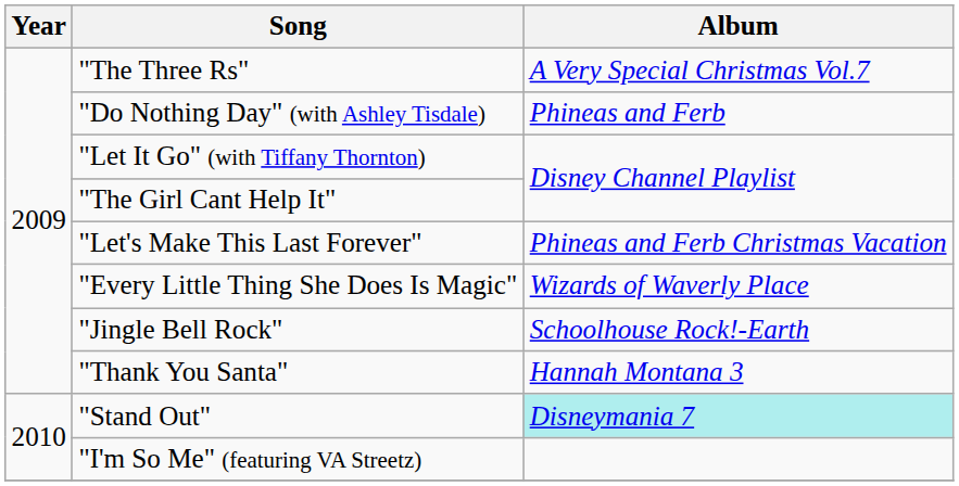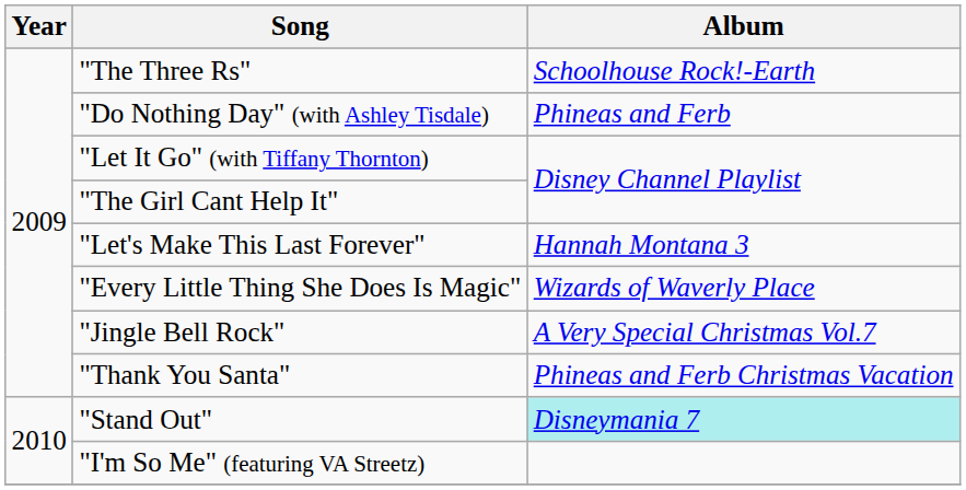"The Three Rs" | Album: A Very Special Christmas Vol.7 -> Schoolhouse Rock!-Earth
"Let's Make This Last Forever" | Album: Phineas and Ferb Christmas Vacation -> Hannah Montana 3
"Jingle Bell Rock" | Album: Schoolhouse Rock!-Earth -> A Very Special Christmas Vol.7
"Thank You Santa" | Album: Hannah Montana 3 -> Phineas and Ferb Christmas Vacation
